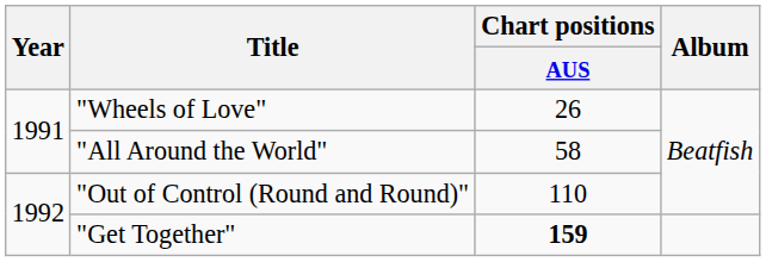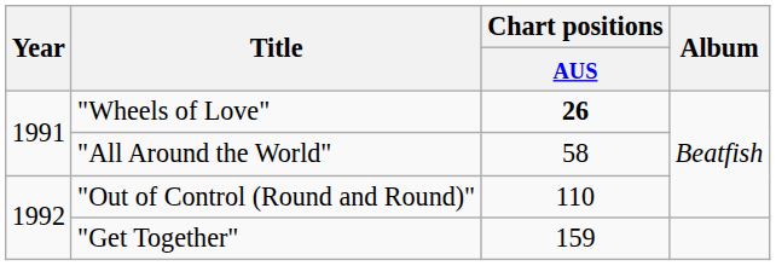"Wheels of Love" | Chart positions / AUS: normal -> bold
"Get Together" | Chart positions / AUS: bold -> normal
